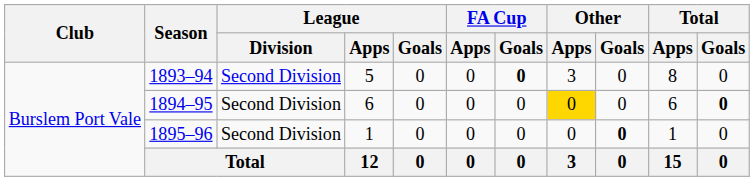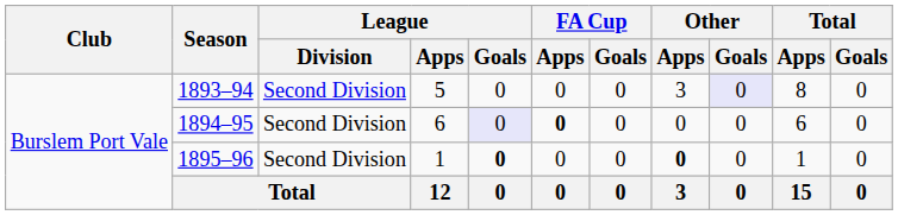1893–94 | FA Cup / Goals: bold -> normal
1893–94 | Other / Goals: no background -> lavender background
1894–95 | League / Goals: no background -> lavender background
1894–95 | FA Cup / Apps: normal -> bold
1894–95 | Other / Apps: gold background -> no background
1894–95 | Total / Goals: bold -> normal
1895–96 | League / Goals: normal -> bold
1895–96 | Other / Apps: normal -> bold
1895–96 | Other / Goals: bold -> normal
